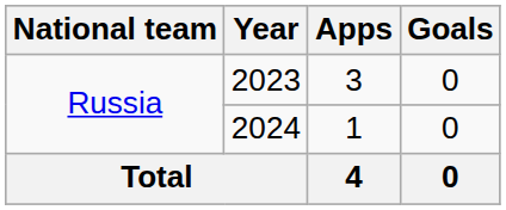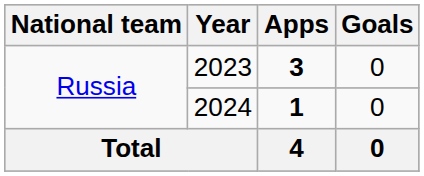2023 | Apps: normal -> bold
2024 | Apps: normal -> bold
